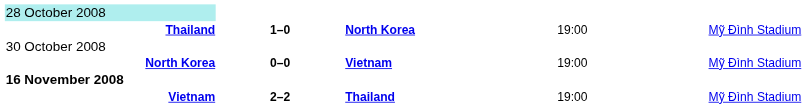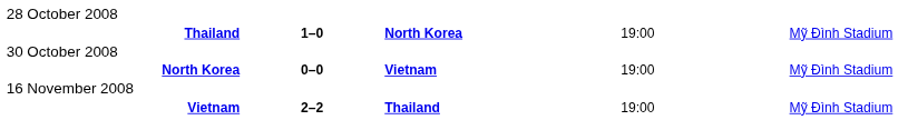28 October 2008 | column 1: paleturquoise background -> no background
16 November 2008 | column 1: bold -> normal
